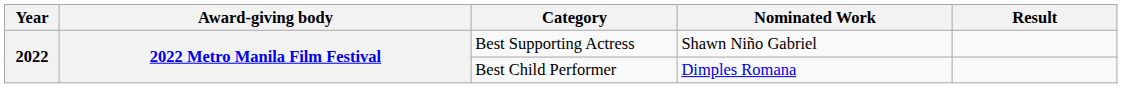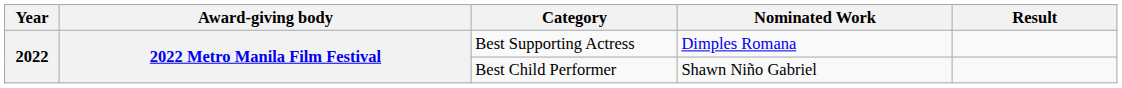Best Supporting Actress | Nominated Work: Shawn Niño Gabriel -> Dimples Romana
Best Child Performer | Nominated Work: Dimples Romana -> Shawn Niño Gabriel
